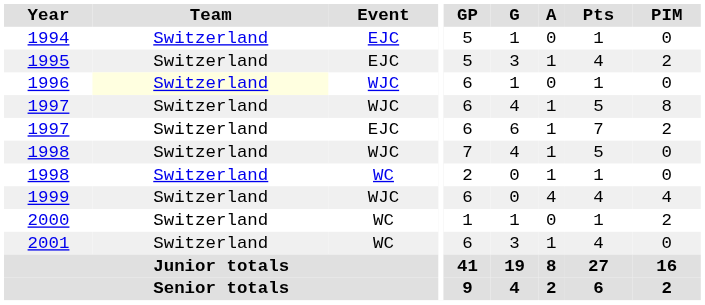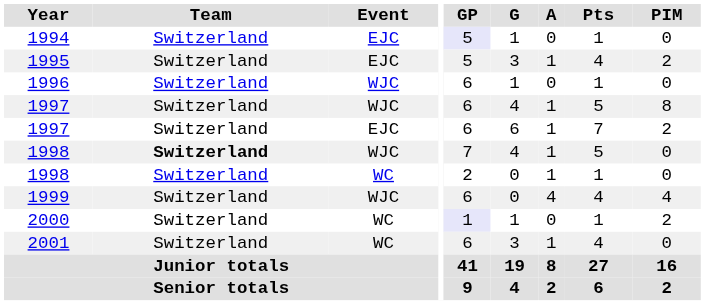1994 | GP: no background -> lavender background
1996 | Team: lightyellow background -> no background
1998 / WJC | Team: normal -> bold
2000 | GP: no background -> lavender background
